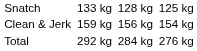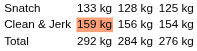Clean & Jerk | column 2: no background -> lightsalmon background
